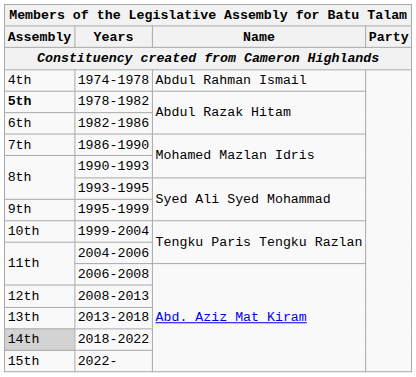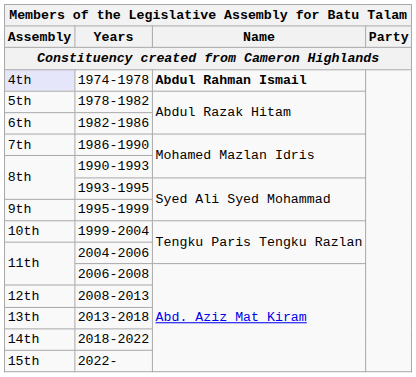1974-1978 | Assembly: no background -> lavender background
1974-1978 | Name: normal -> bold
1978-1982 | Assembly: bold -> normal
2018-2022 | Assembly: lightgrey background -> no background
